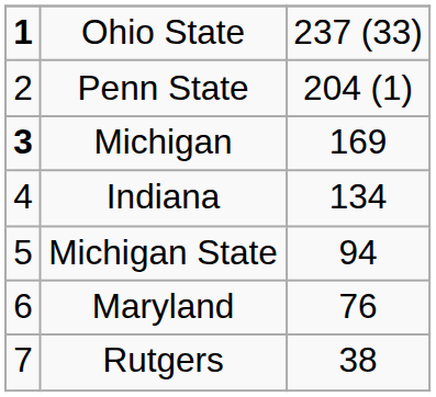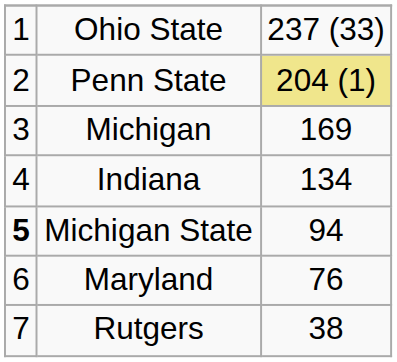Ohio State | column 1: bold -> normal
Penn State | column 3: no background -> khaki background
Michigan | column 1: bold -> normal
Michigan State | column 1: normal -> bold
